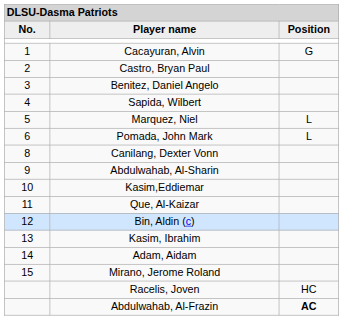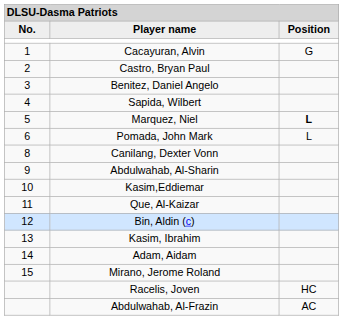Marquez, Niel | column 3: normal -> bold
Abdulwahab, Al-Frazin | column 3: bold -> normal
